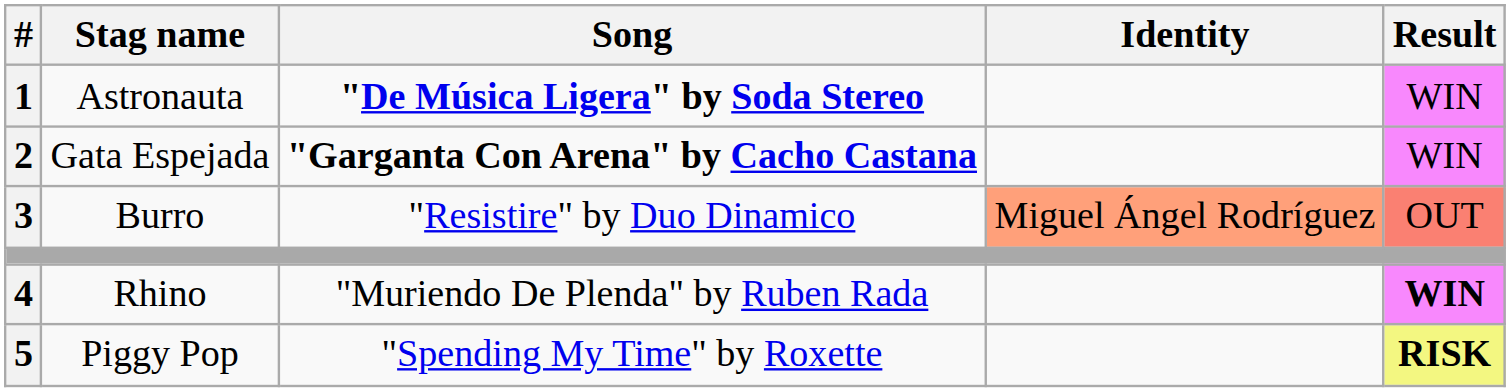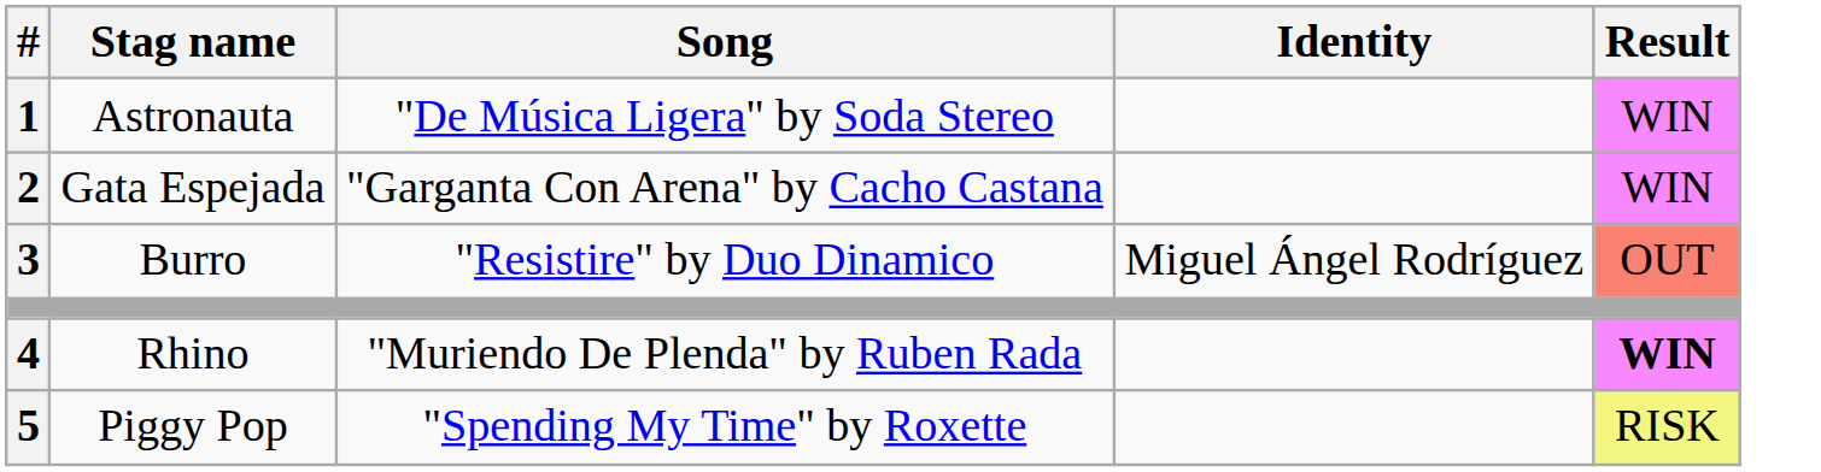Astronauta | Song: bold -> normal
Gata Espejada | Song: bold -> normal
Burro | Identity: lightsalmon background -> no background
Piggy Pop | Result: bold -> normal
